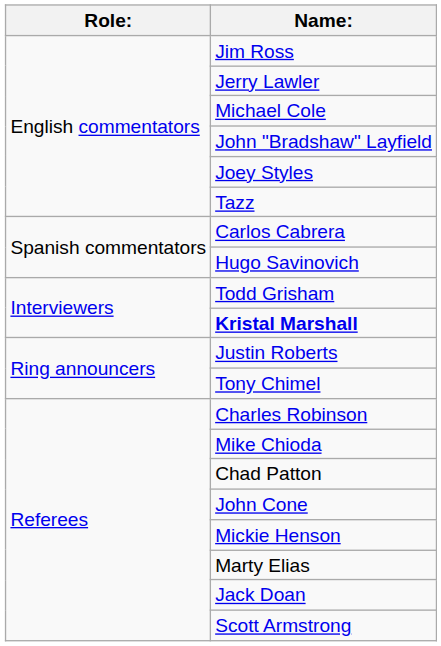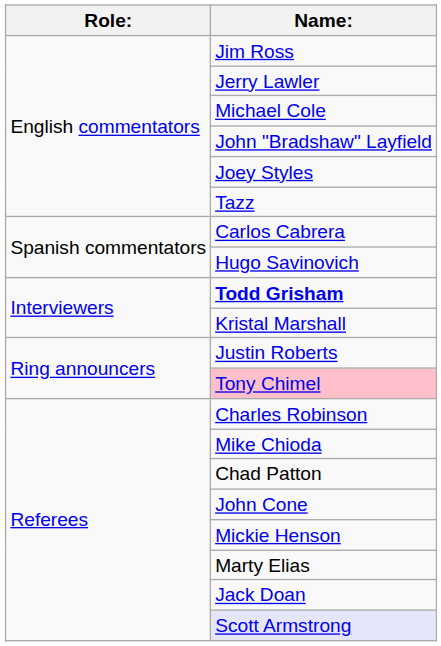Todd Grisham | Name:: normal -> bold
Kristal Marshall | Name:: bold -> normal
Tony Chimel | Name:: no background -> pink background
Scott Armstrong | Name:: no background -> lavender background
